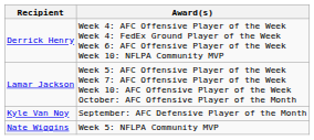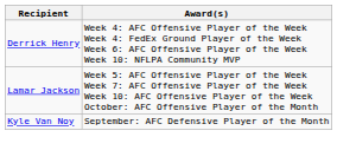- row: Nate Wiggins | Week 5: NFLPA Community MVP
